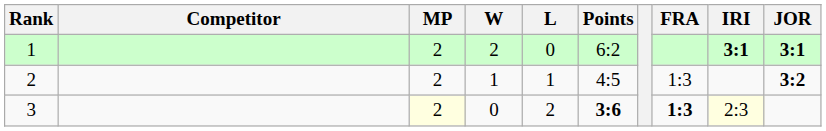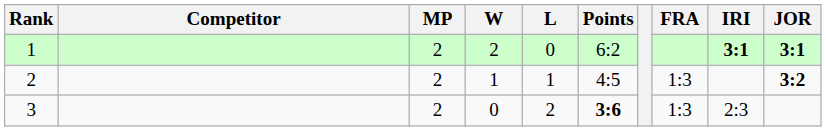3 | MP: lightyellow background -> no background
3 | FRA: bold -> normal
3 | IRI: lightyellow background -> no background
